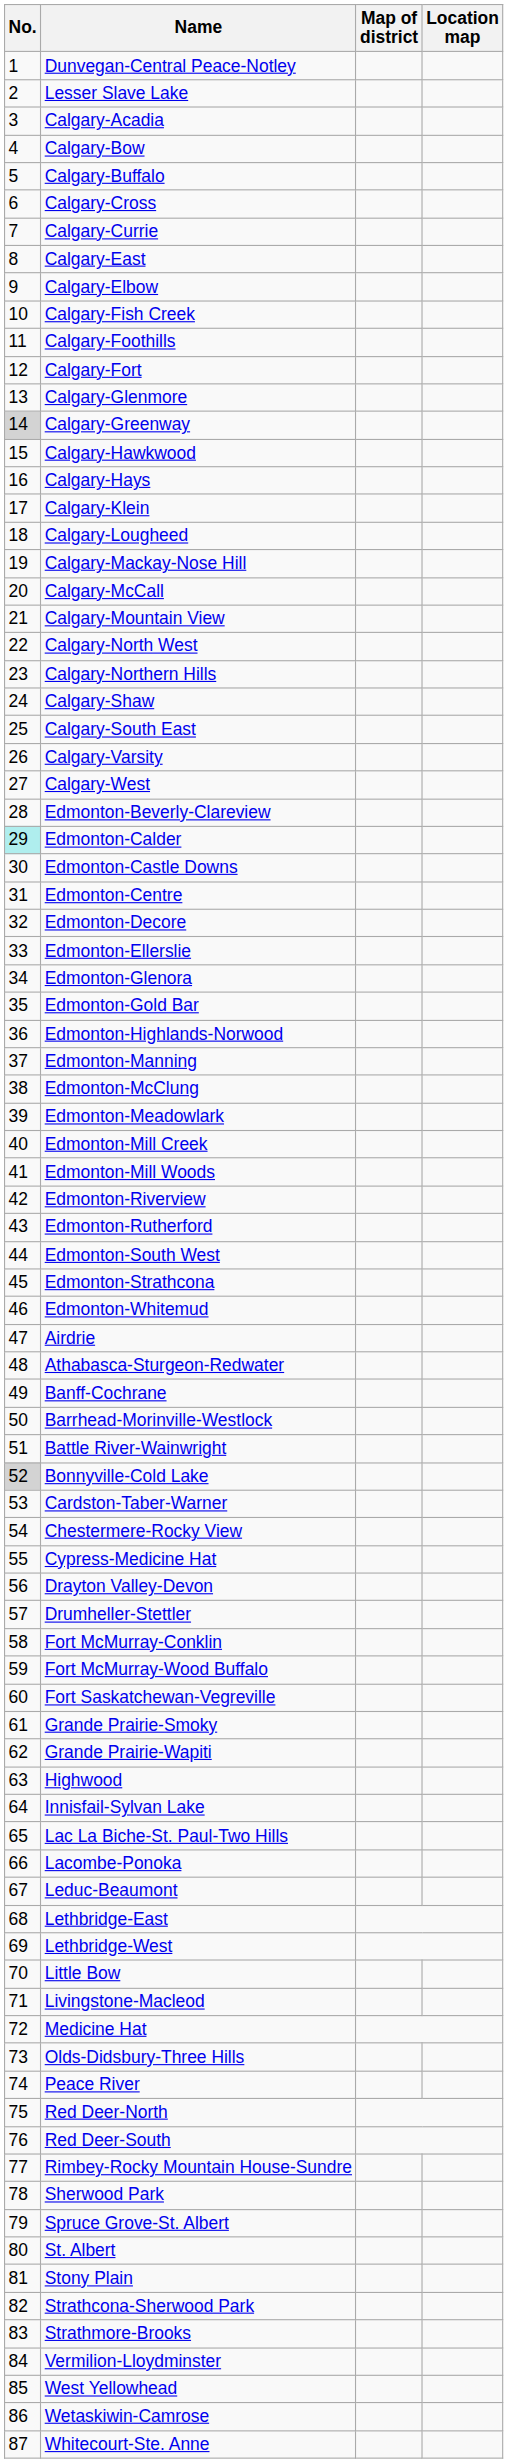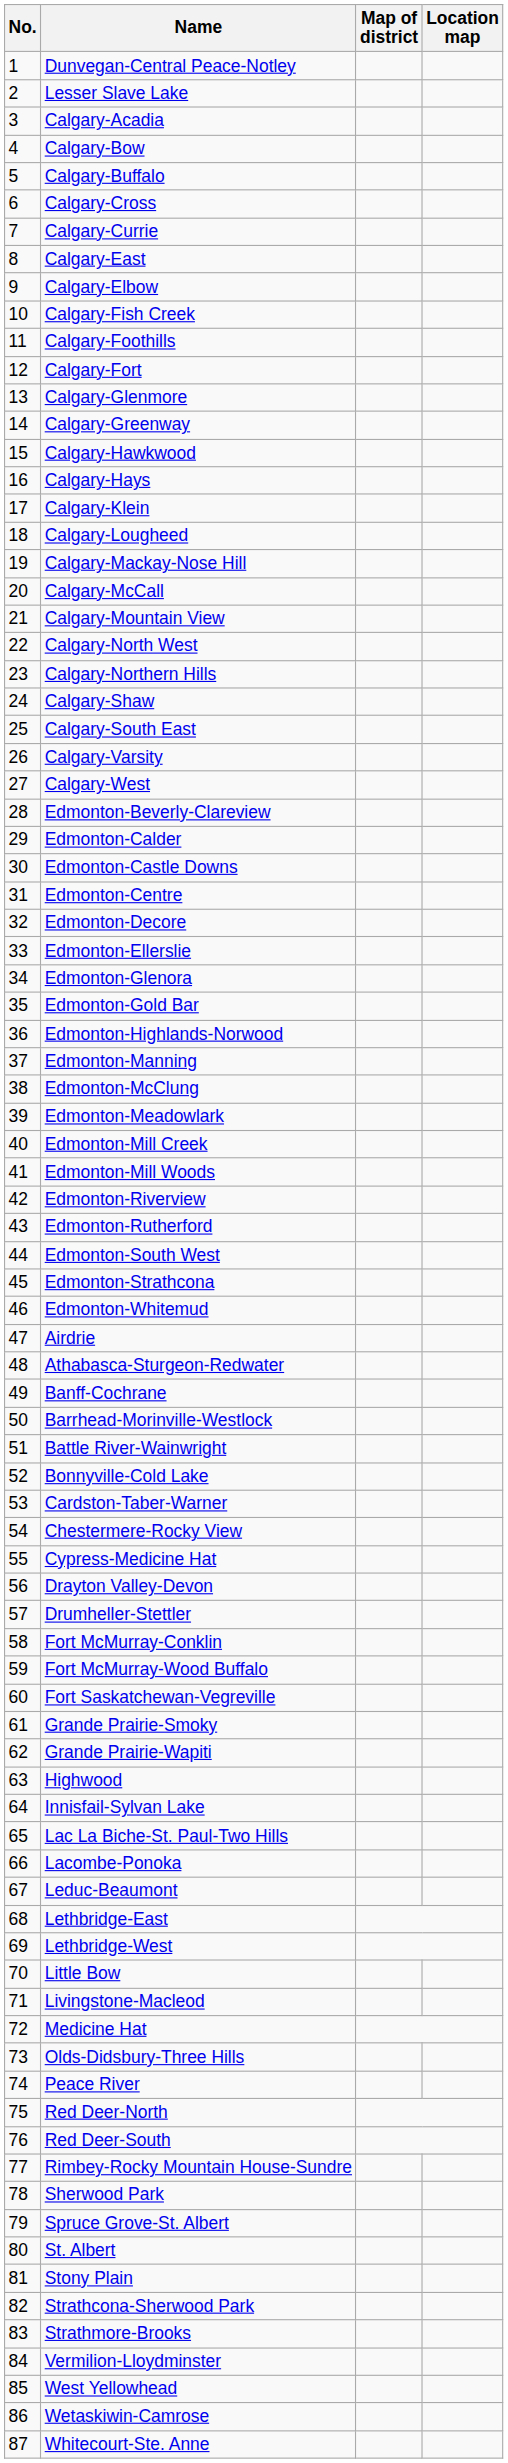Calgary-Greenway | No.: lightgrey background -> no background
Edmonton-Calder | No.: paleturquoise background -> no background
Bonnyville-Cold Lake | No.: lightgrey background -> no background
